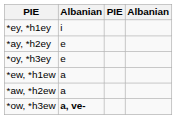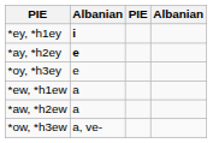*ey, *h1ey | column 2: normal -> bold
*ay, *h2ey | column 2: normal -> bold
*ow, *h3ew | column 2: bold -> normal
